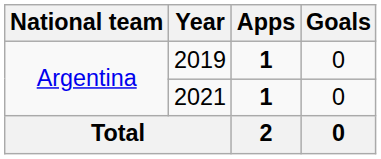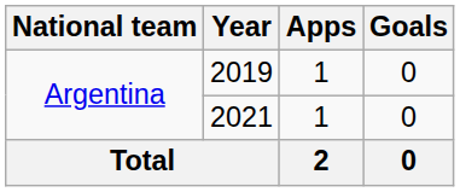2019 | Apps: bold -> normal
2021 | Apps: bold -> normal
